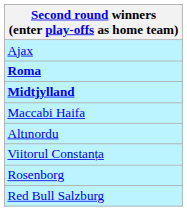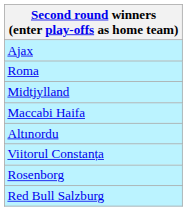row 3 | column 1: bold -> normal
row 4 | column 1: bold -> normal
